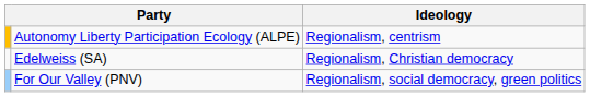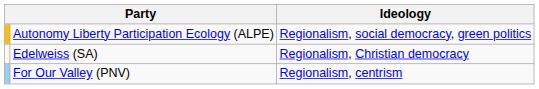Autonomy Liberty Participation Ecology (ALPE) | Ideology: Regionalism, centrism -> Regionalism, social democracy, green politics
For Our Valley (PNV) | Ideology: Regionalism, social democracy, green politics -> Regionalism, centrism
